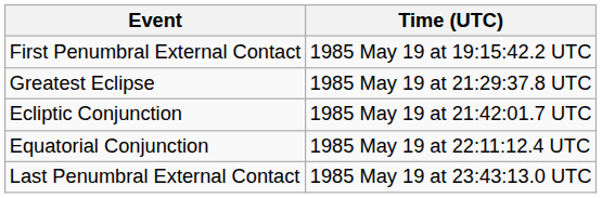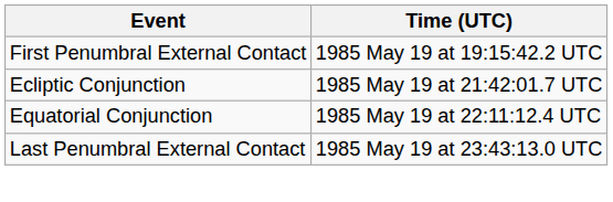- row: Greatest Eclipse | 1985 May 19 at 21:29:37.8 UTC
